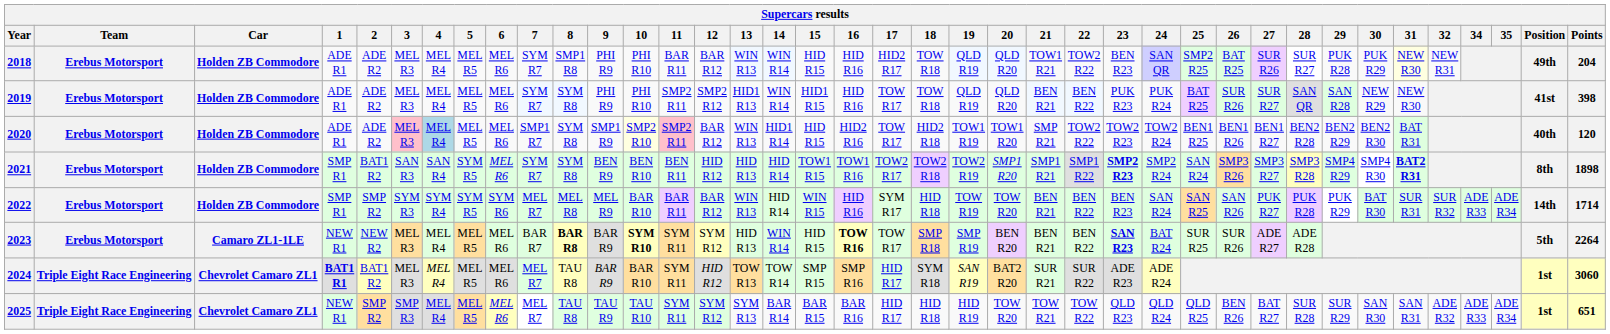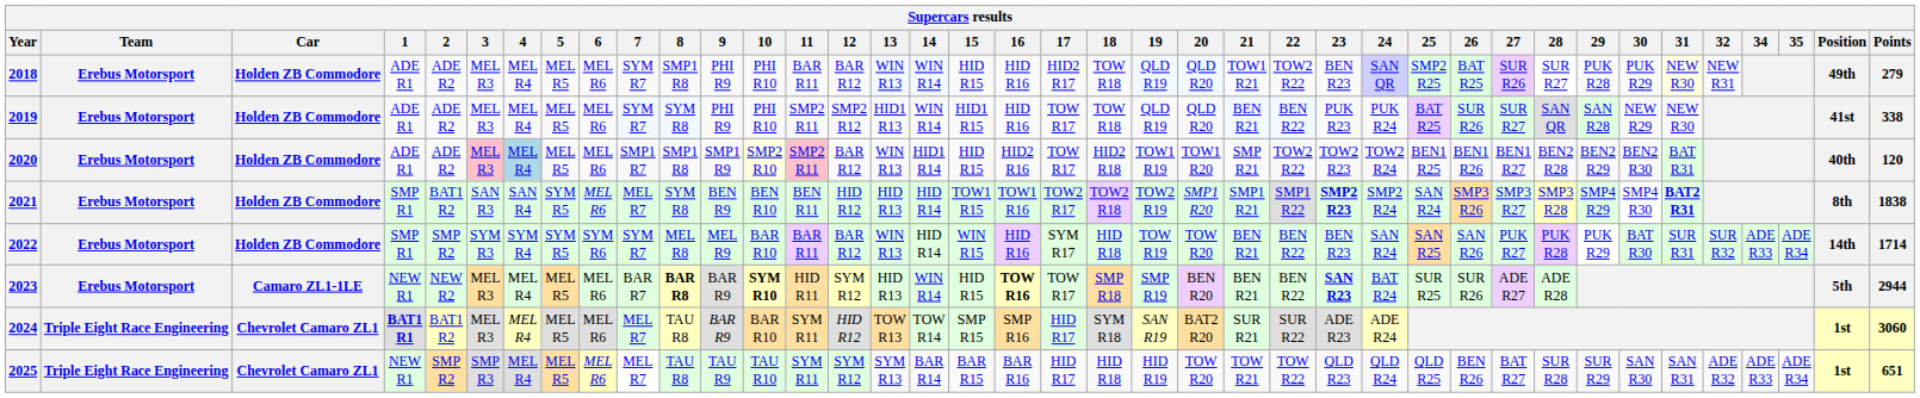2018 | Points: 204 -> 279
2019 | Points: 398 -> 338
2020 | 8: SYM R8 -> SMP1 R8
2021 | 7: SYM R7 -> MEL R7
2021 | Points: 1898 -> 1838
2022 | 7: MEL R7 -> SYM R7
2023 | 11: SYM R11 -> HID R11
2023 | Points: 2264 -> 2944
